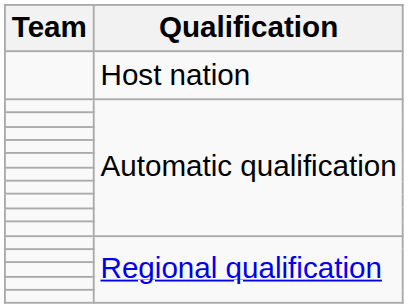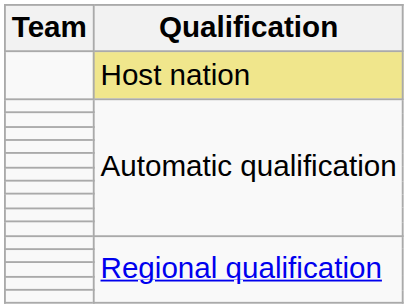row 2 | Qualification: no background -> khaki background
